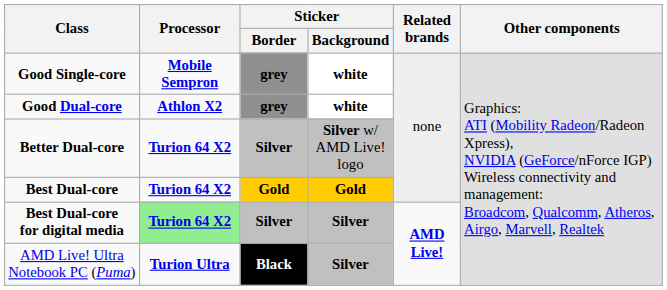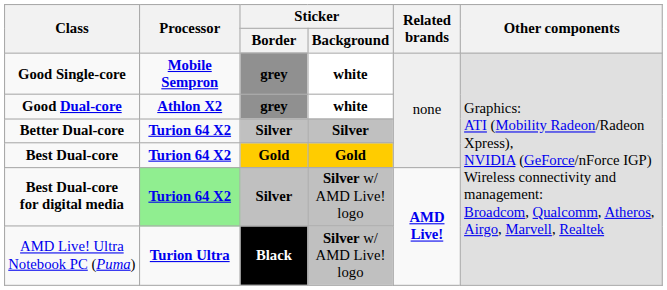Better Dual-core | Sticker / Background: Silver w/ AMD Live! logo -> Silver
Best Dual-core for digital media | Sticker / Background: Silver -> Silver w/ AMD Live! logo
AMD Live! Ultra Notebook PC (Puma) | Sticker / Background: Silver -> Silver w/ AMD Live! logo
